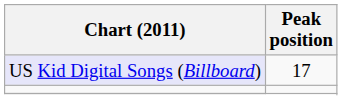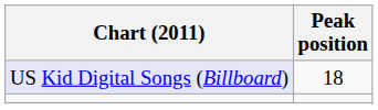row 2 | Peak position: 17 -> 18
